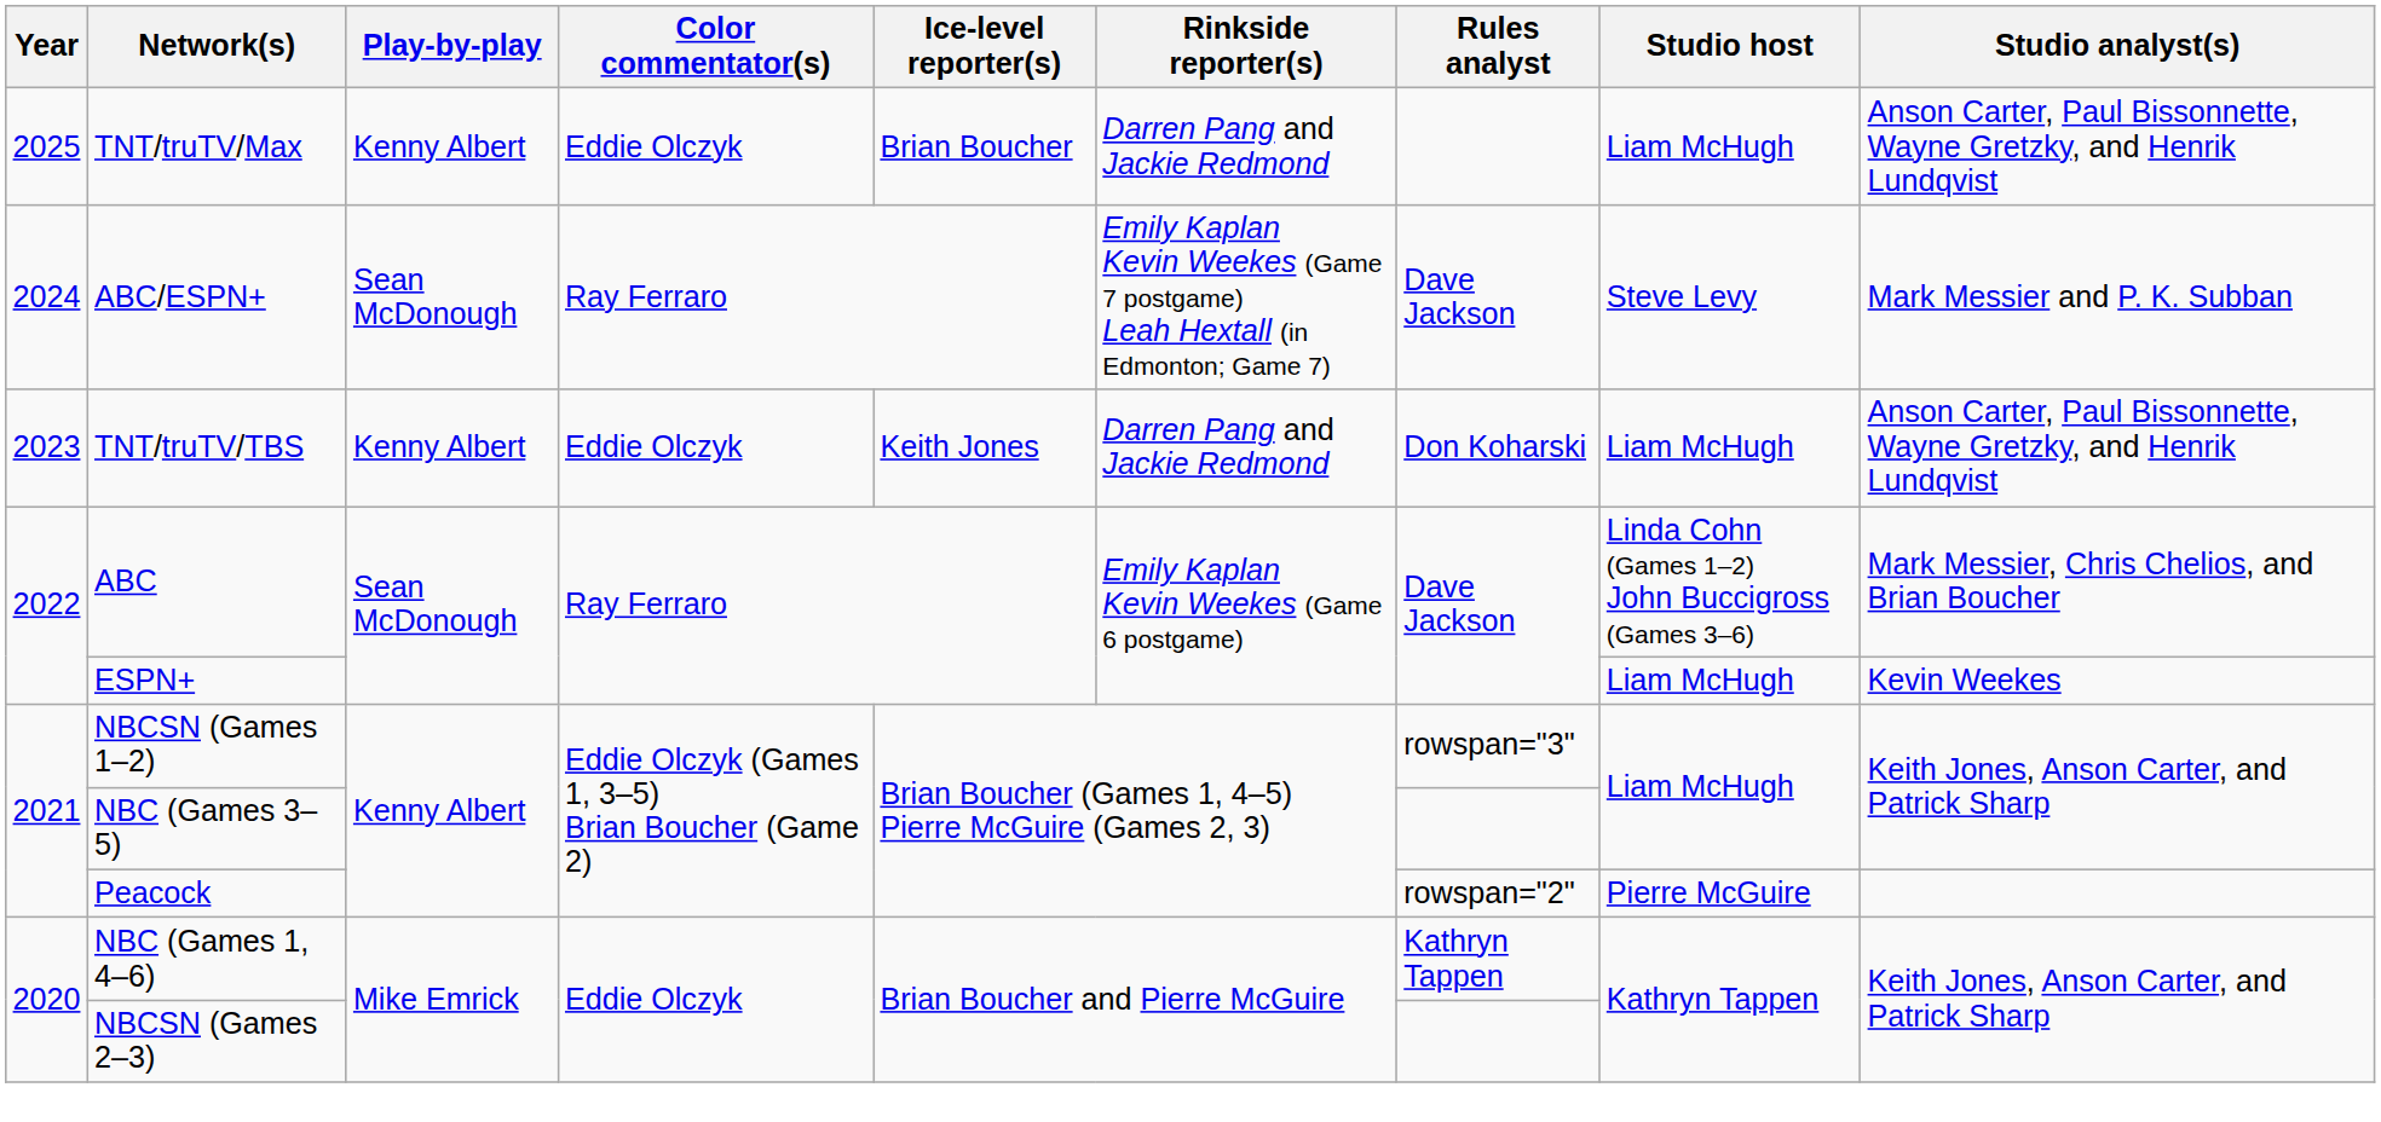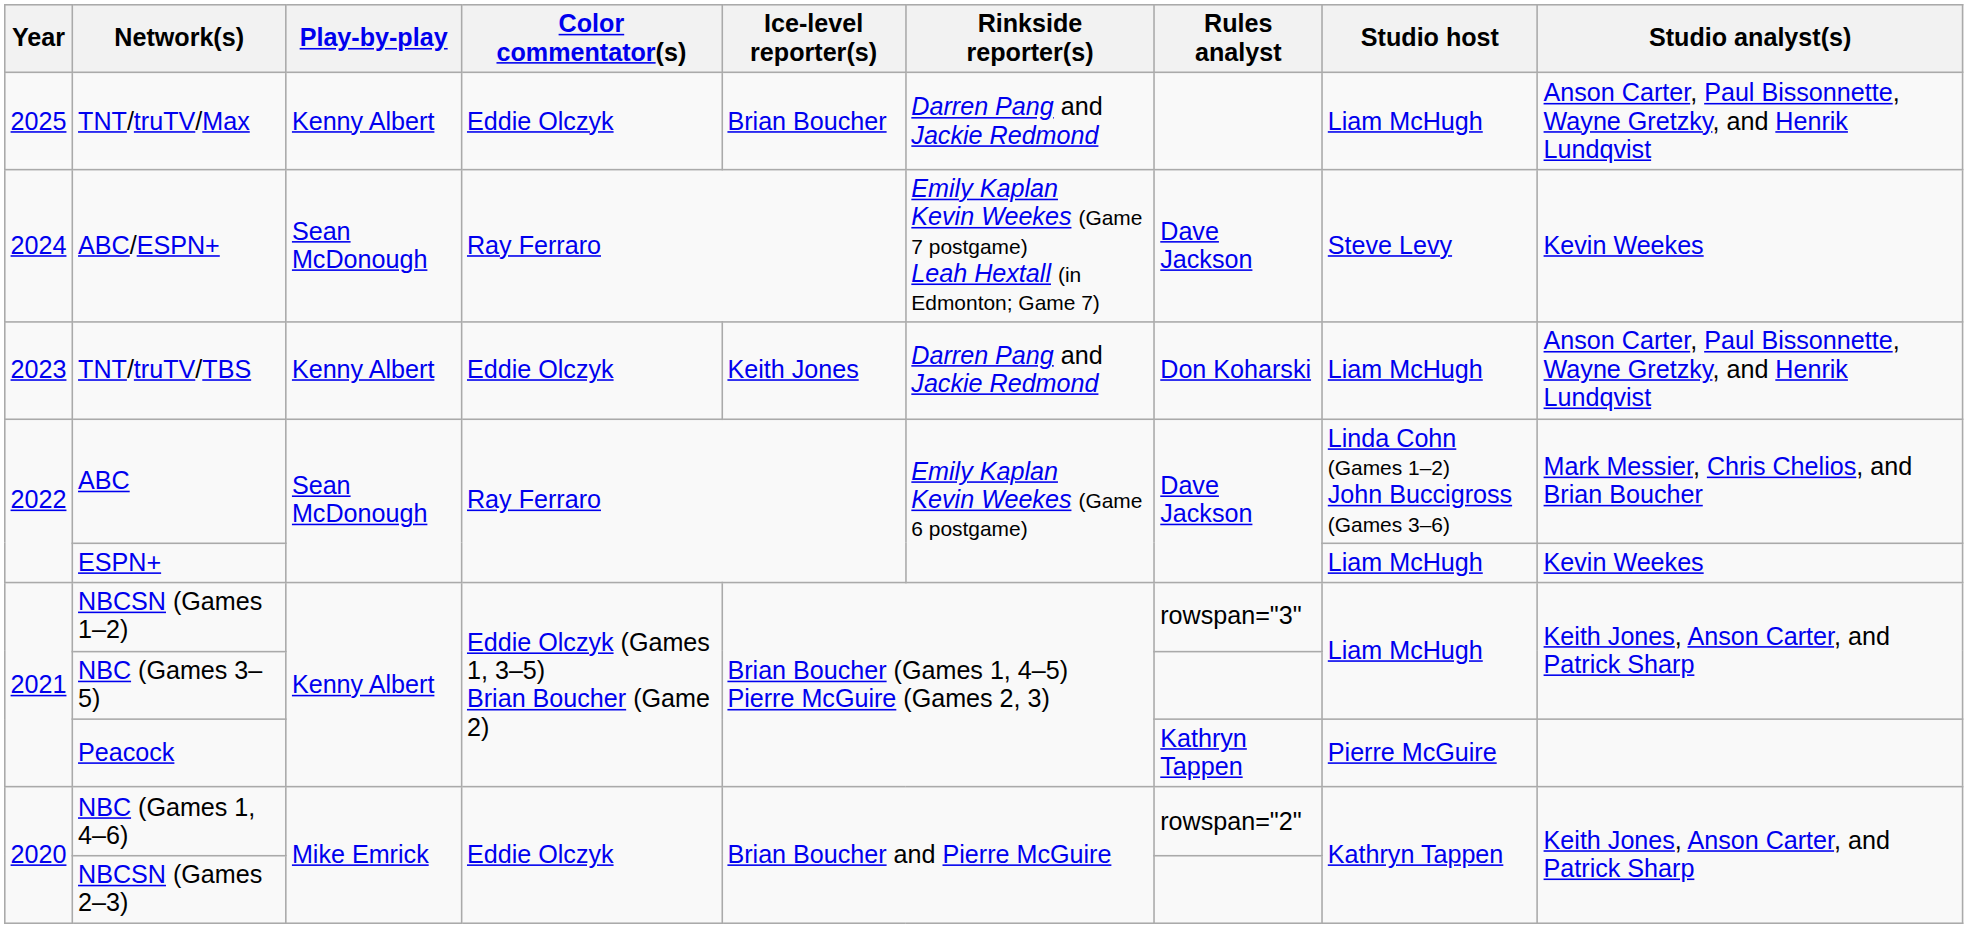ABC/ESPN+ | Studio analyst(s): Mark Messier and P. K. Subban -> Kevin Weekes
Peacock | Rules analyst: rowspan="2" -> Kathryn Tappen
NBC (Games 1, 4–6) | Rules analyst: Kathryn Tappen -> rowspan="2"
